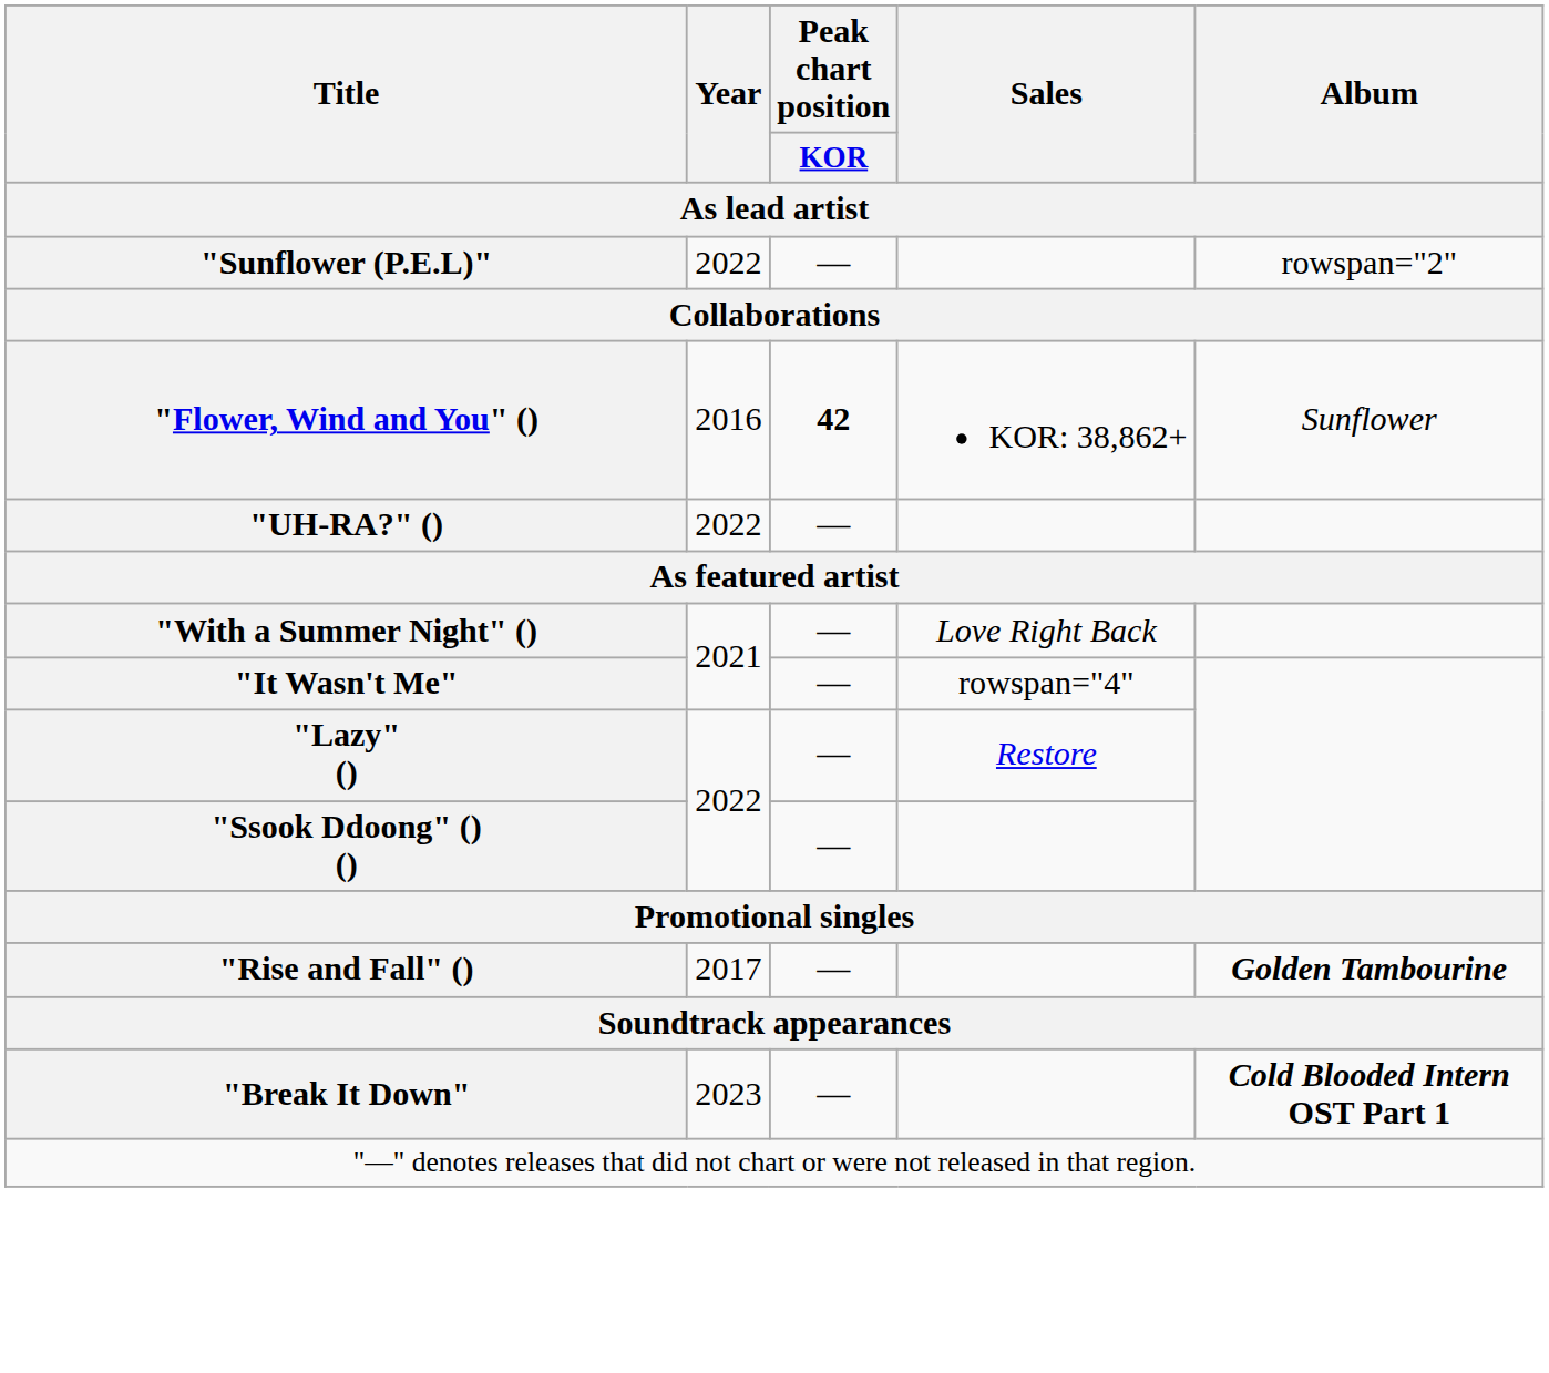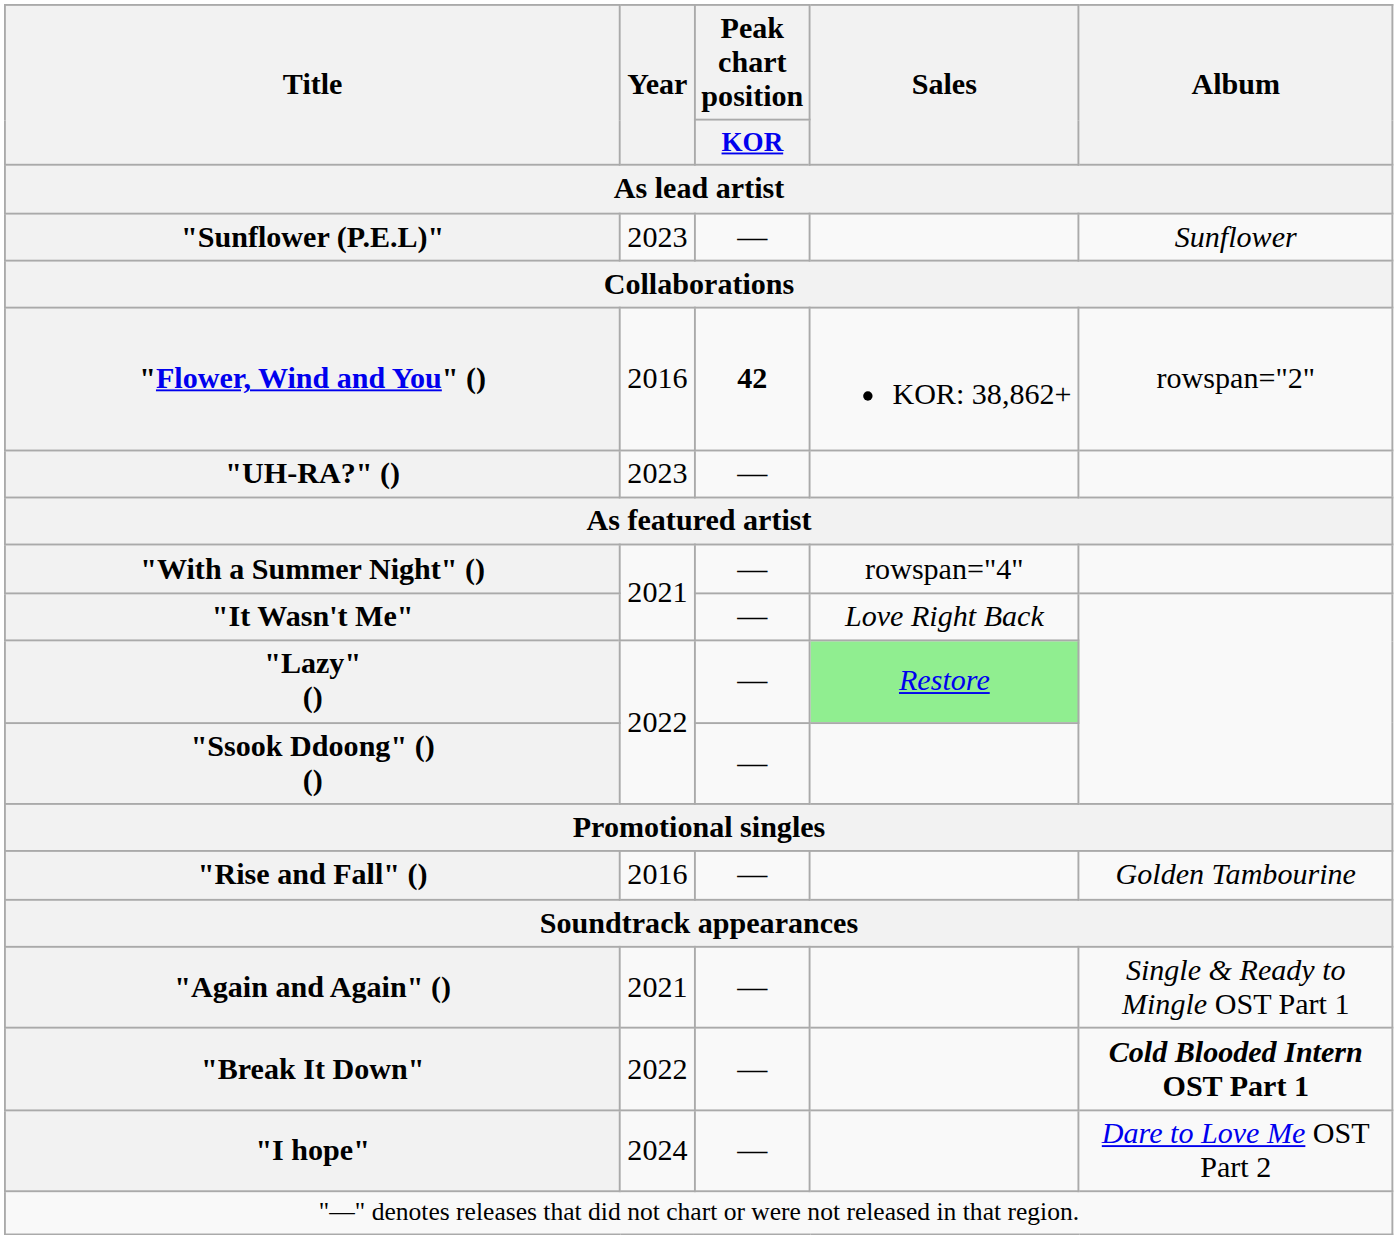"Sunflower (P.E.L)" | Year: 2022 -> 2023
"Sunflower (P.E.L)" | Album: rowspan="2" -> Sunflower
"Flower, Wind and You" () | Album: Sunflower -> rowspan="2"
"UH-RA?" () | Year: 2022 -> 2023
"With a Summer Night" () | Sales: Love Right Back -> rowspan="4"
"It Wasn't Me" | Sales: rowspan="4" -> Love Right Back
"Lazy" () | Sales: no background -> lightgreen background
"Rise and Fall" () | Year: 2017 -> 2016
"Rise and Fall" () | Album: bold -> normal
+ row: "Again and Again" () | 2021 | — | Single & Ready to Mingle OST Part 1
"Break It Down" | Year: 2023 -> 2022
+ row: "I hope" | 2024 | — | Dare to Love Me OST Part 2
